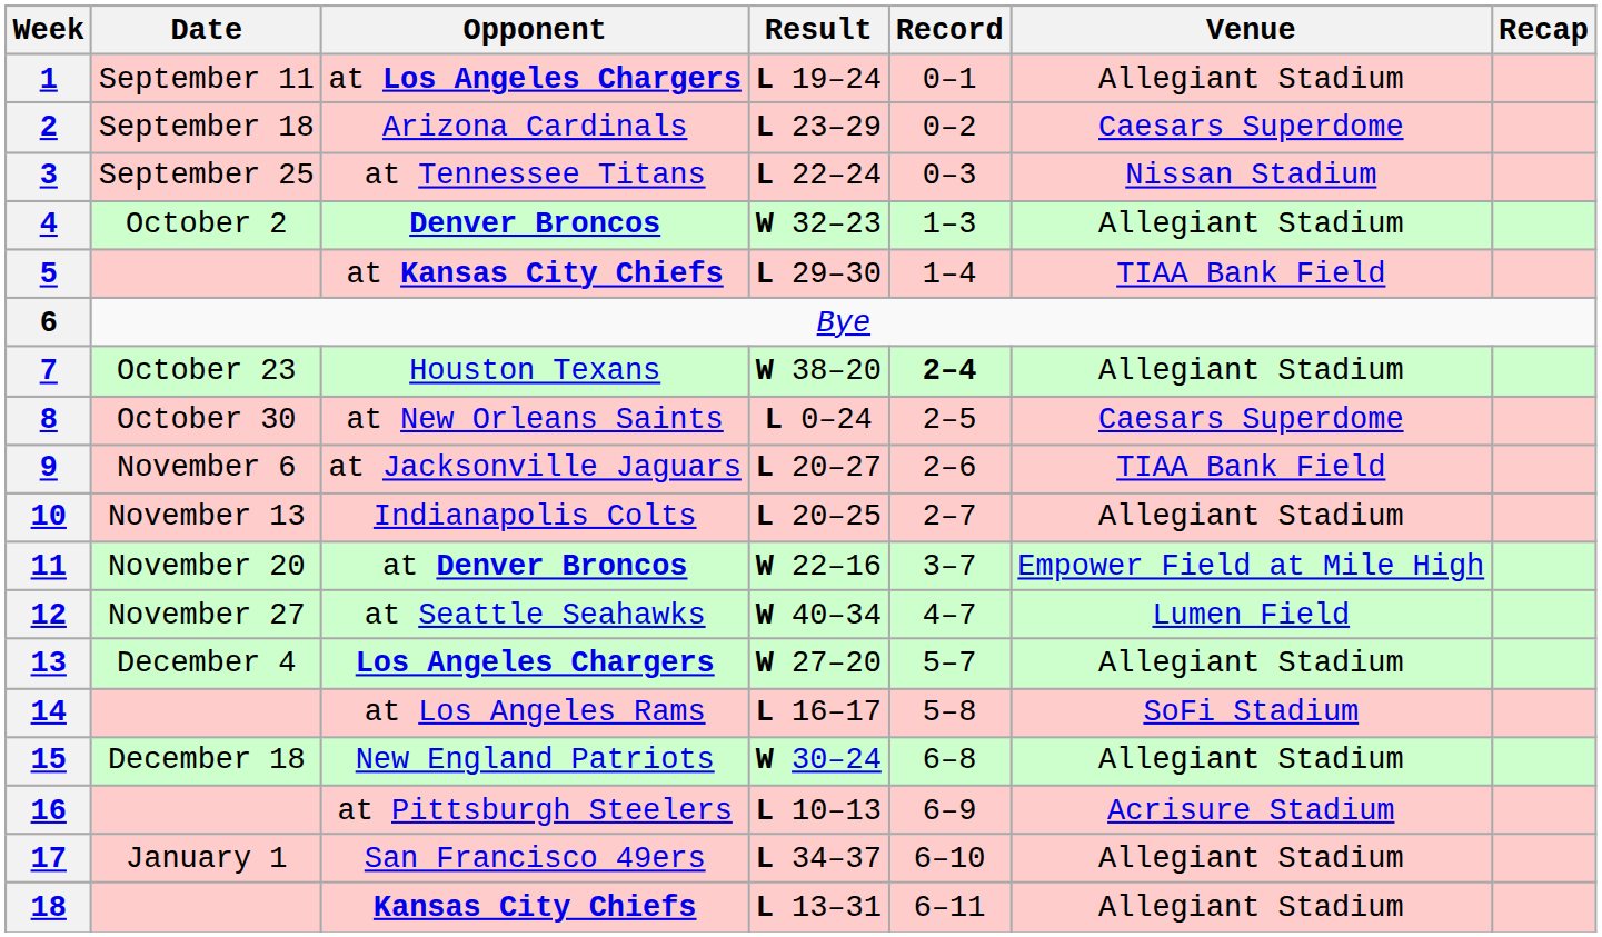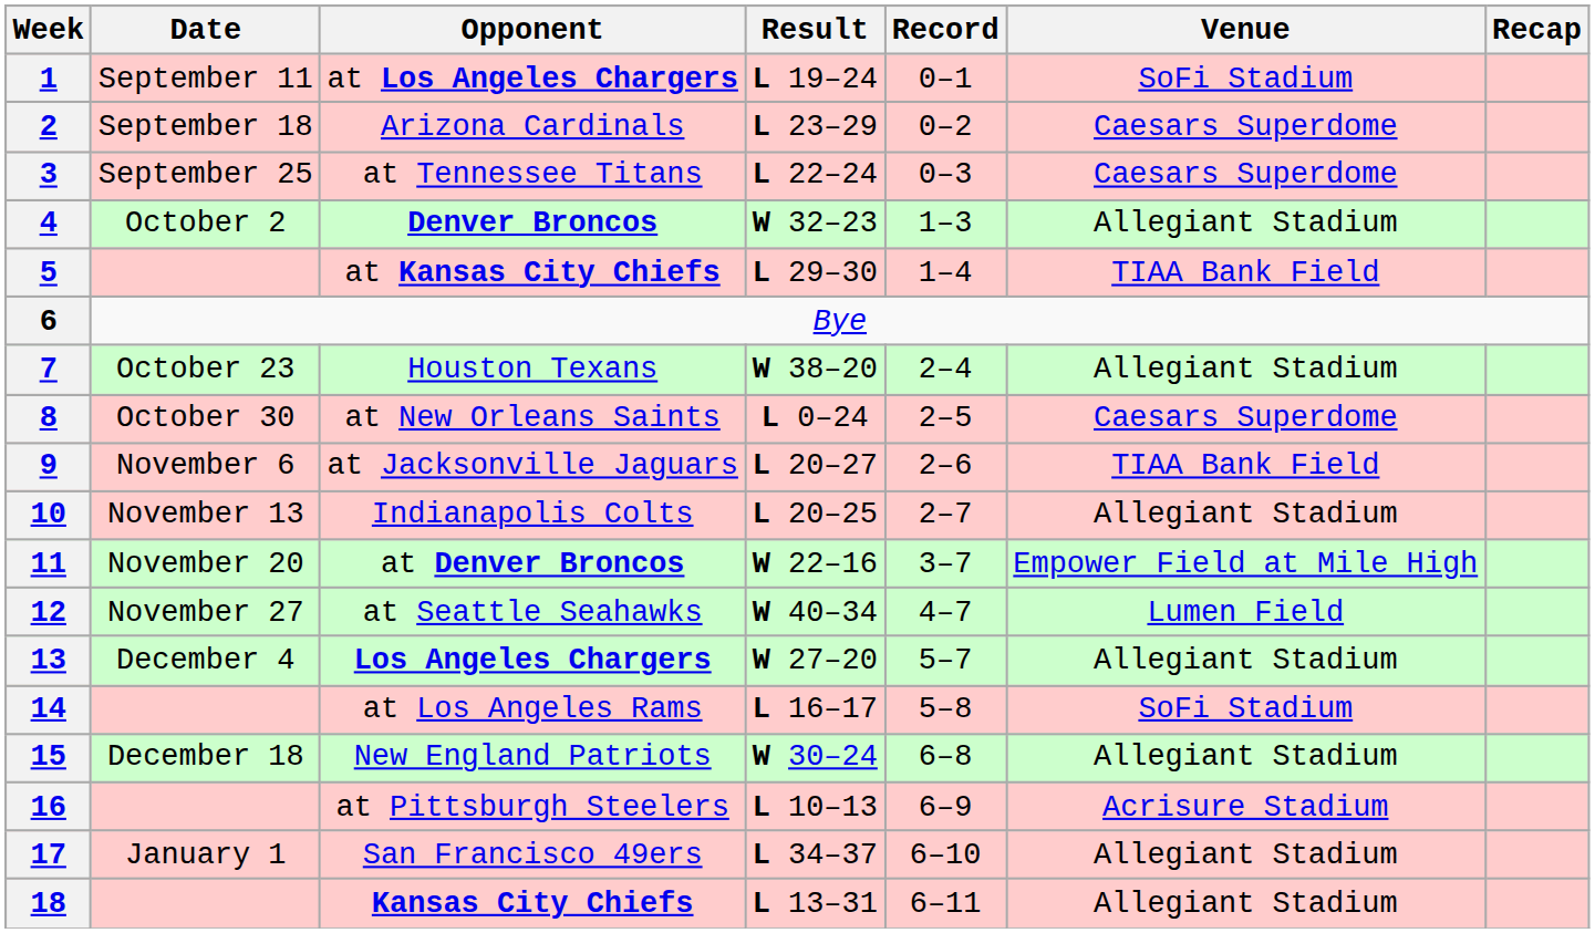1 | Venue: Allegiant Stadium -> SoFi Stadium
3 | Venue: Nissan Stadium -> Caesars Superdome
7 | Record: bold -> normal
